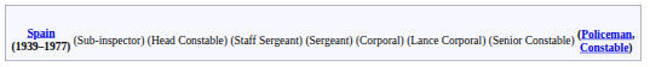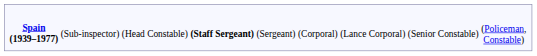Spain (1939–1977) / (Sub-inspector) | column 4: normal -> bold
Spain (1939–1977) / (Sub-inspector) | column 9: bold -> normal
